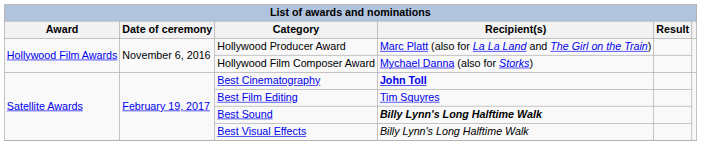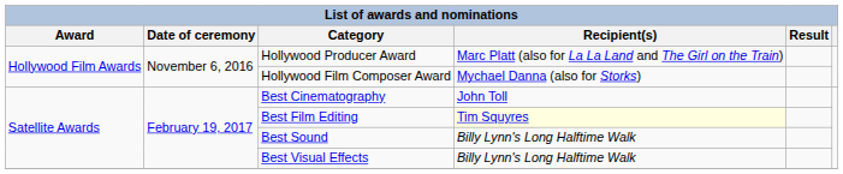Best Cinematography | Recipient(s): bold -> normal
Best Film Editing | Recipient(s): no background -> lightyellow background
Best Sound | Recipient(s): bold -> normal
